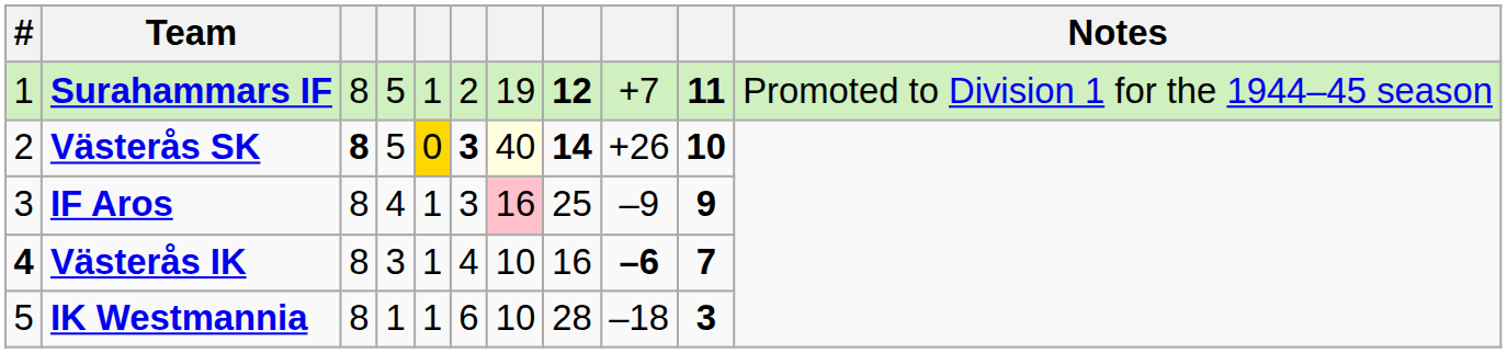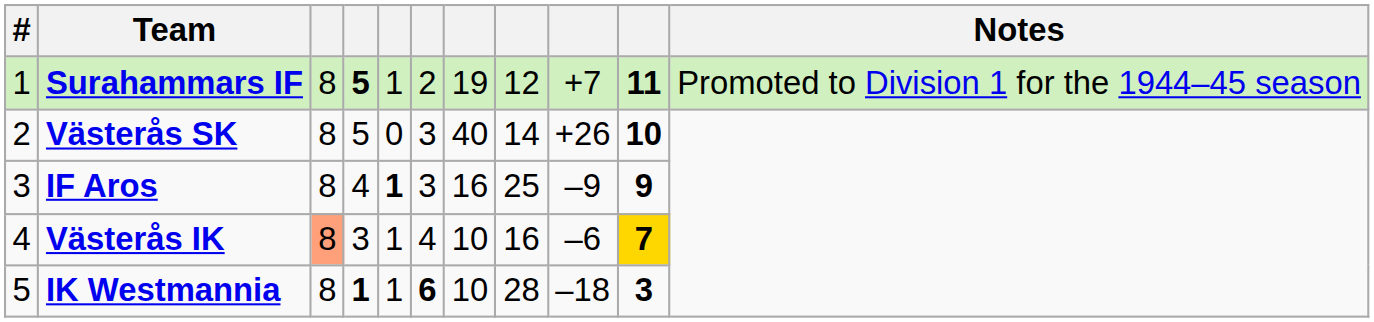Surahammars IF | column 4: normal -> bold
Surahammars IF | column 8: bold -> normal
Västerås SK | column 3: bold -> normal
Västerås SK | column 5: gold background -> no background
Västerås SK | column 6: bold -> normal
Västerås SK | column 7: lightyellow background -> no background
Västerås SK | column 8: bold -> normal
IF Aros | column 5: normal -> bold
IF Aros | column 7: pink background -> no background
Västerås IK | #: bold -> normal
Västerås IK | column 3: no background -> lightsalmon background
Västerås IK | column 9: bold -> normal
Västerås IK | column 10: no background -> gold background
IK Westmannia | column 4: normal -> bold
IK Westmannia | column 6: normal -> bold
